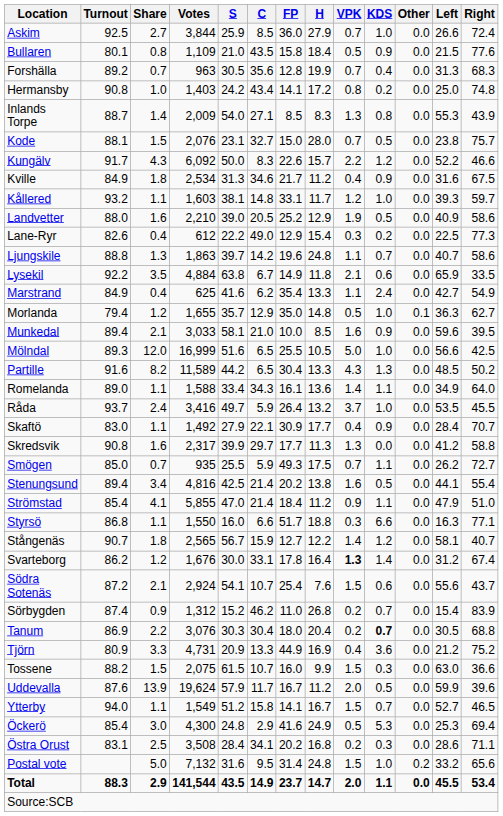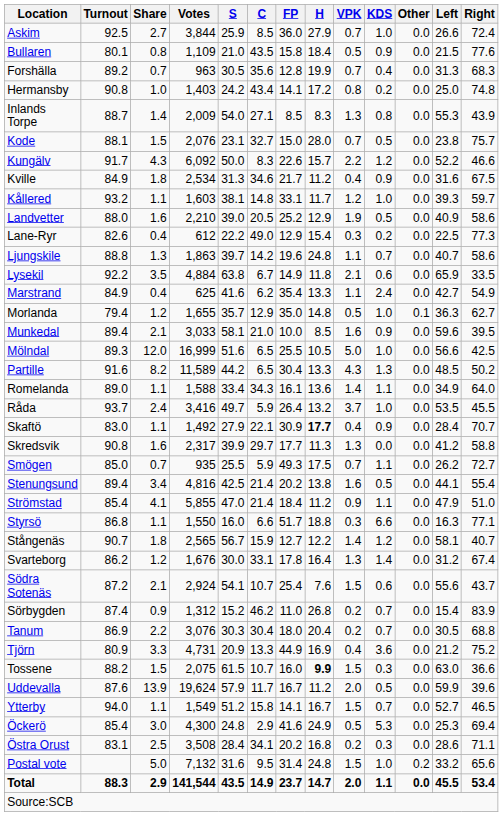Skaftö | H: normal -> bold
Svarteborg | VPK: bold -> normal
Tanum | KDS: bold -> normal
Tossene | H: normal -> bold
